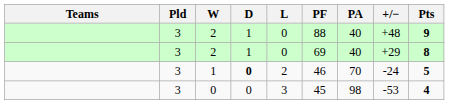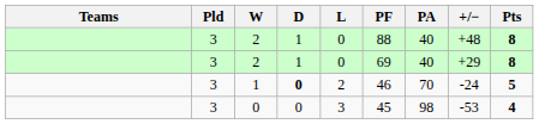row 2 | Pts: 9 -> 8
